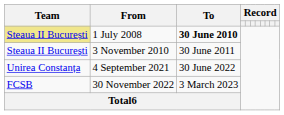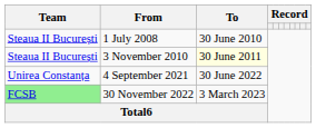1 July 2008 | Team: khaki background -> no background
1 July 2008 | To: bold -> normal
3 November 2010 | To: no background -> lightyellow background
30 November 2022 | Team: no background -> lightgreen background
